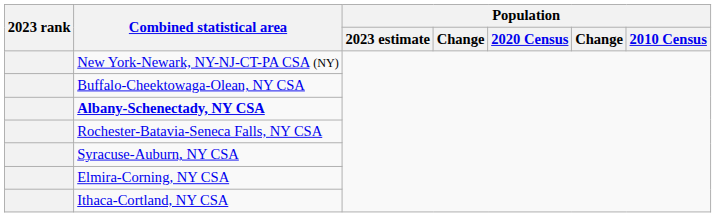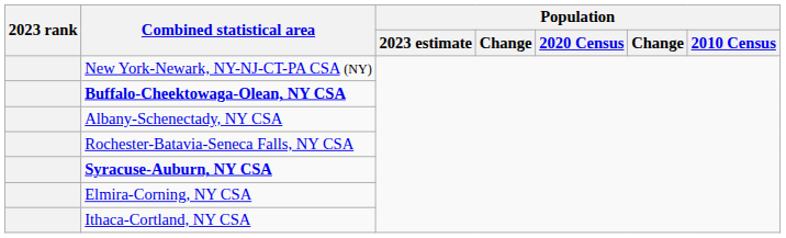Buffalo-Cheektowaga-Olean, NY CSA | Combined statistical area: normal -> bold
Albany-Schenectady, NY CSA | Combined statistical area: bold -> normal
Syracuse-Auburn, NY CSA | Combined statistical area: normal -> bold
